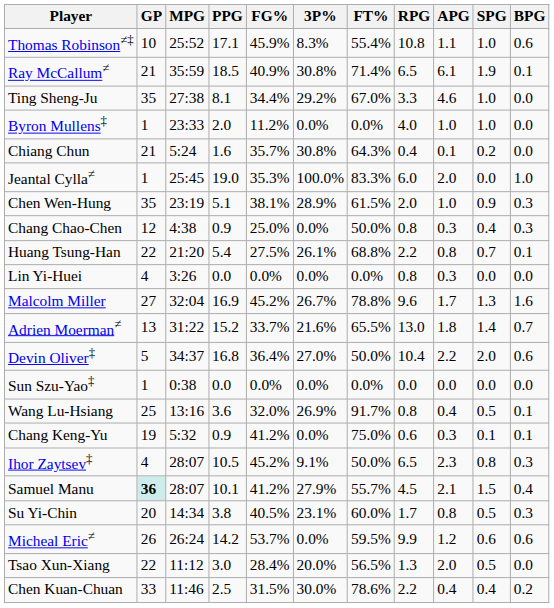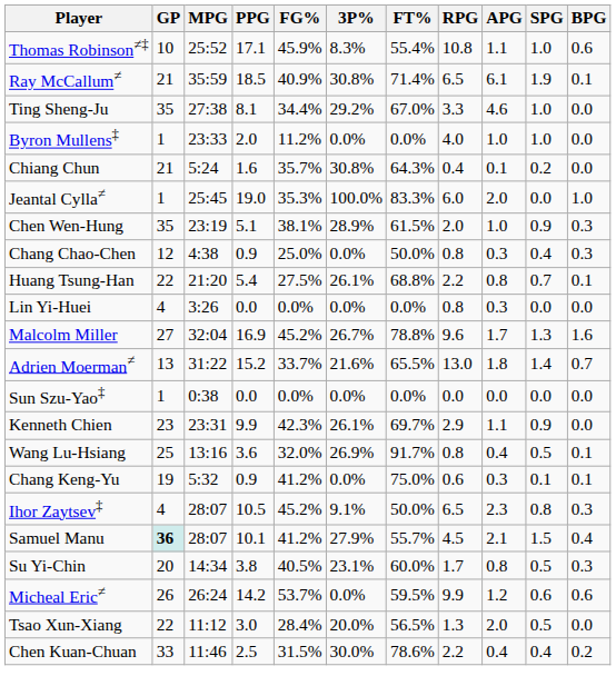- row: Devin Oliver‡ | 5 | 34:37 | 16.8 | 36.4% | 27.0% | 50.0% | 10.4 | 2.2 | 2.0 | 0.6
+ row: Kenneth Chien | 23 | 23:31 | 9.9 | 42.3% | 26.1% | 69.7% | 2.9 | 1.1 | 0.9 | 0.0
